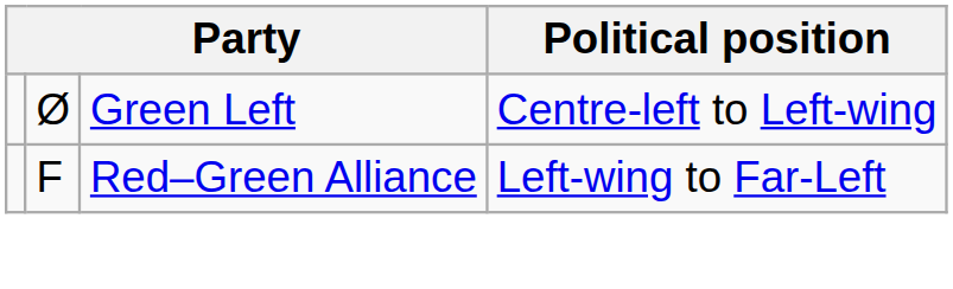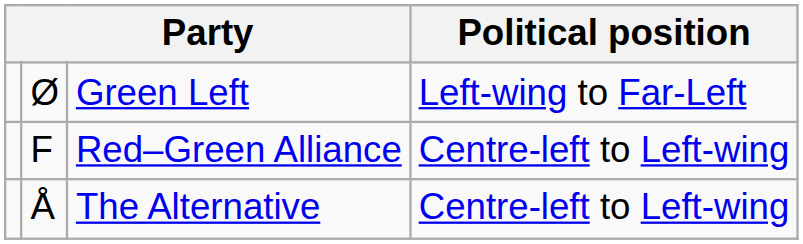Green Left | Political position: Centre-left to Left-wing -> Left-wing to Far-Left
Red–Green Alliance | Political position: Left-wing to Far-Left -> Centre-left to Left-wing
+ row: Å | The Alternative | Centre-left to Left-wing
